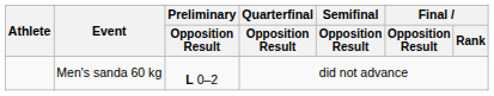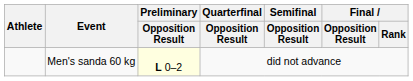Men's sanda 60 kg | Preliminary / Opposition Result: no background -> lightyellow background
